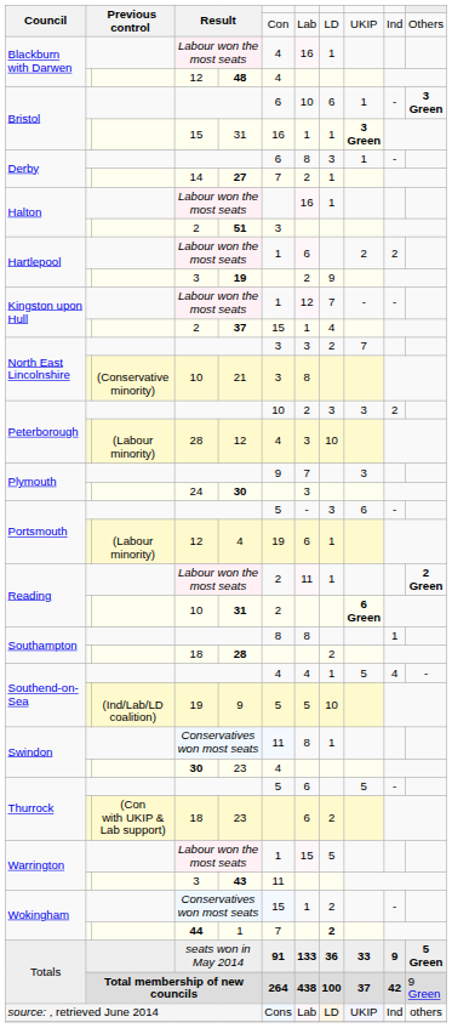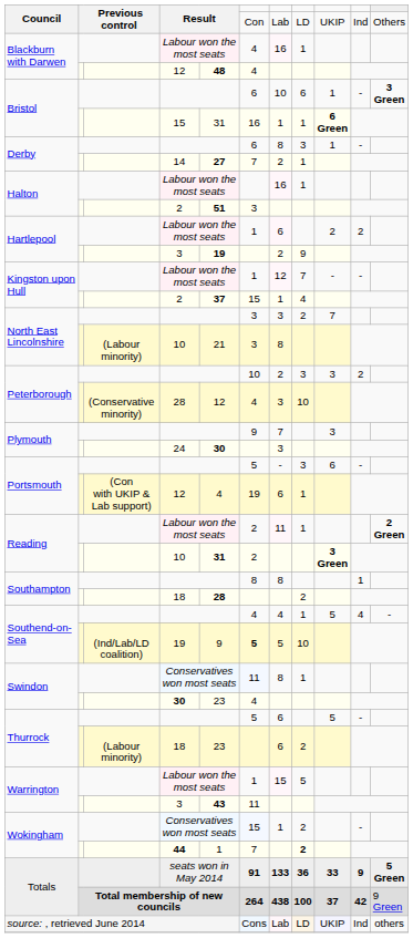Bristol / 15 | column 9: 3 Green -> 6 Green
North East Lincolnshire / 10 | column 3: (Conservative minority) -> (Labour minority)
Peterborough / 28 | column 3: (Labour minority) -> (Conservative minority)
Portsmouth / 12 | column 3: (Labour minority) -> (Con with UKIP & Lab support)
Reading / 10 | column 9: 6 Green -> 3 Green
Southend-on-Sea / 19 | column 6: normal -> bold
Thurrock / 18 | column 3: (Con with UKIP & Lab support) -> (Labour minority)
